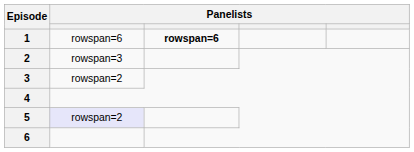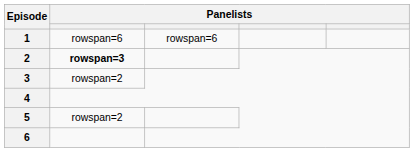1 | column 3: bold -> normal
2 | column 2: normal -> bold
5 | column 2: lavender background -> no background
